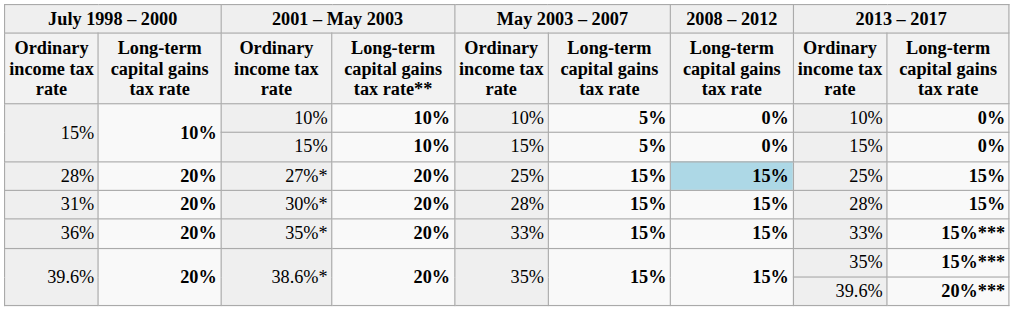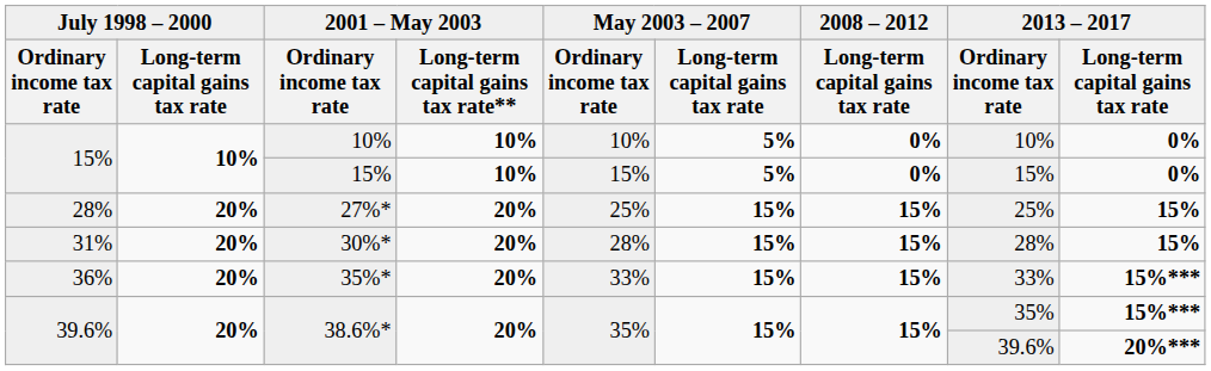27%* | 2008 – 2012 / Long-term capital gains tax rate: lightblue background -> no background
